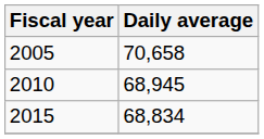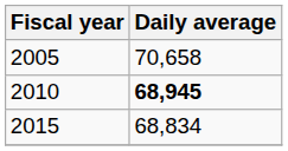2010 | Daily average: normal -> bold
